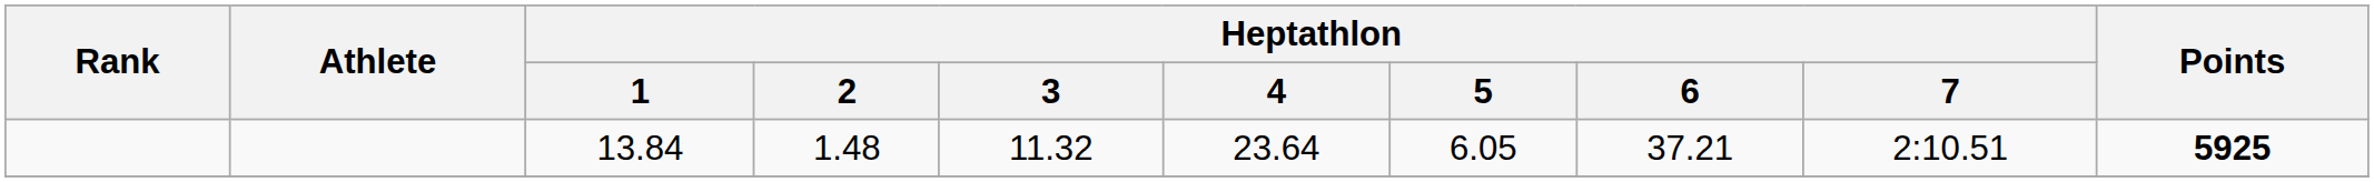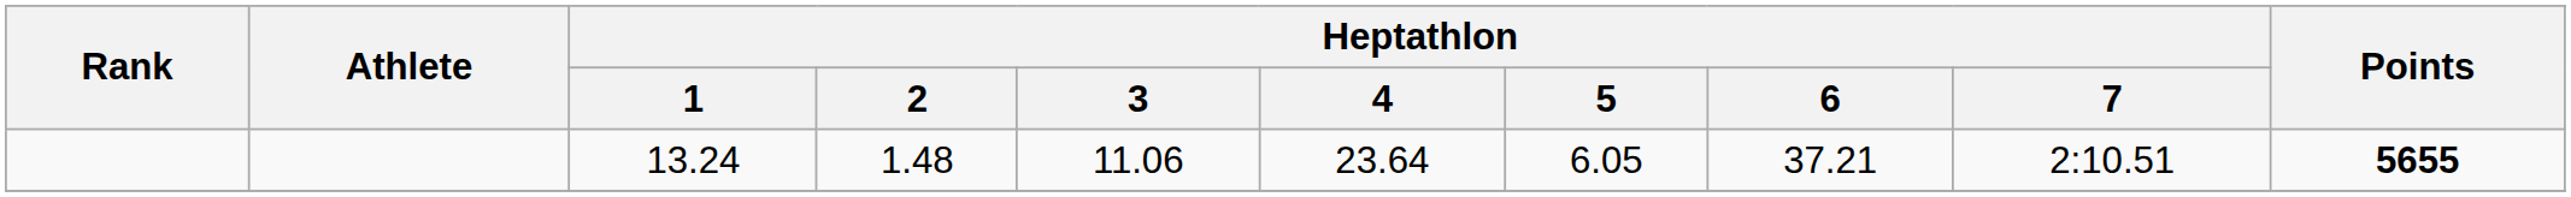row 3 | Heptathlon / 1: 13.84 -> 13.24
row 3 | Heptathlon / 3: 11.32 -> 11.06
row 3 | Points: 5925 -> 5655
